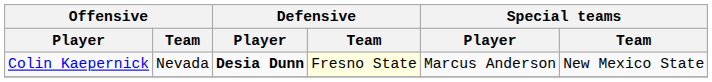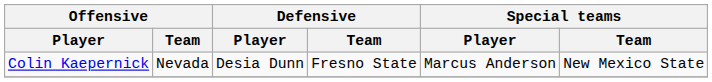Colin Kaepernick | Defensive / Player: bold -> normal
Colin Kaepernick | Defensive / Team: lightyellow background -> no background
